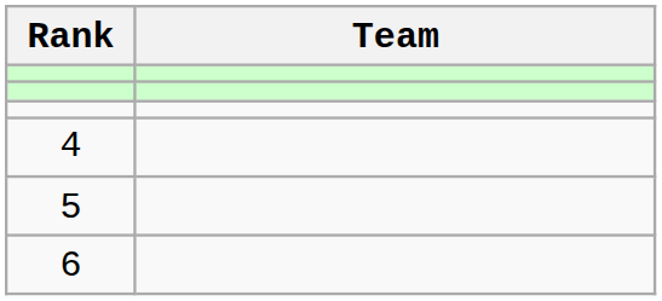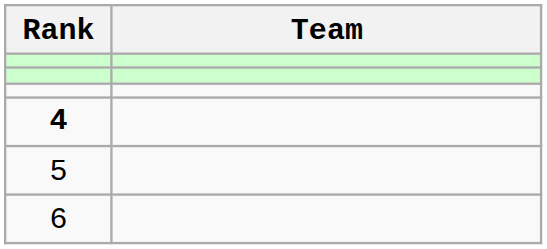row 5 | Rank: normal -> bold
